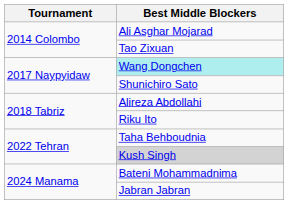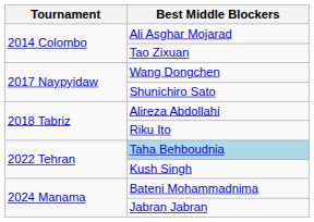Wang Dongchen | Best Middle Blockers: paleturquoise background -> no background
Taha Behboudnia | Best Middle Blockers: no background -> lightblue background
Kush Singh | Best Middle Blockers: lightgrey background -> no background
